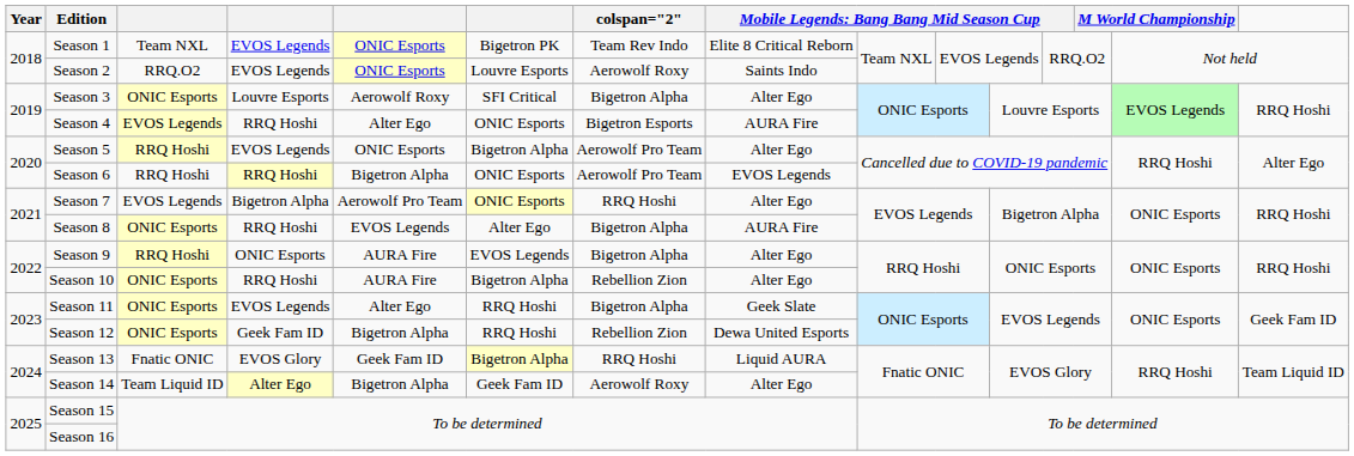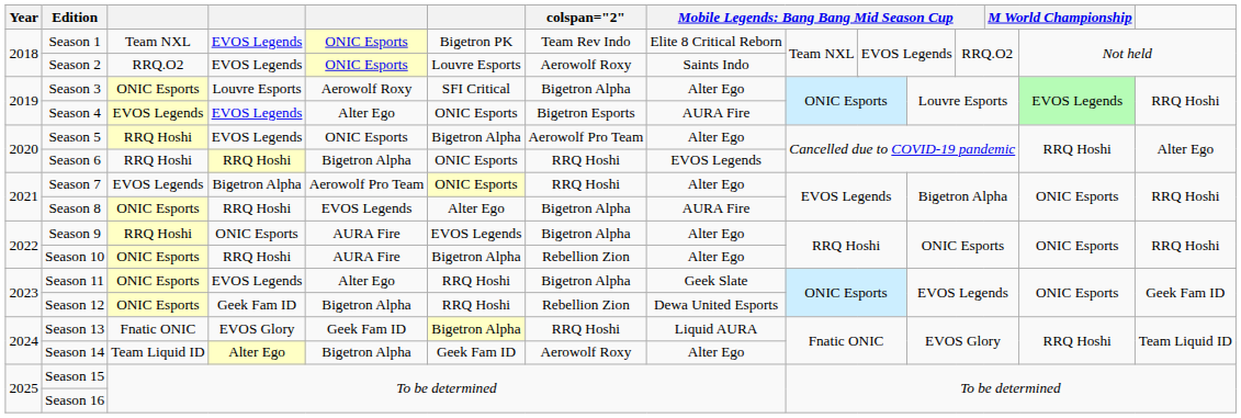Season 4 | column 4: RRQ Hoshi -> EVOS Legends
Season 6 | colspan="2": Aerowolf Pro Team -> RRQ Hoshi
